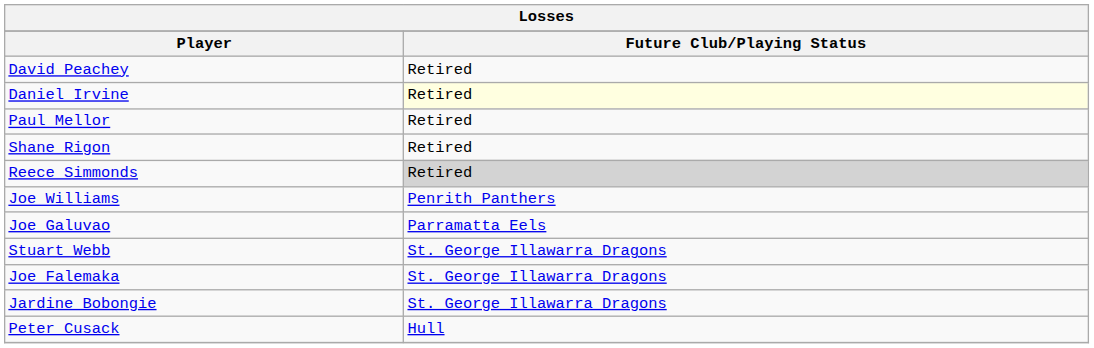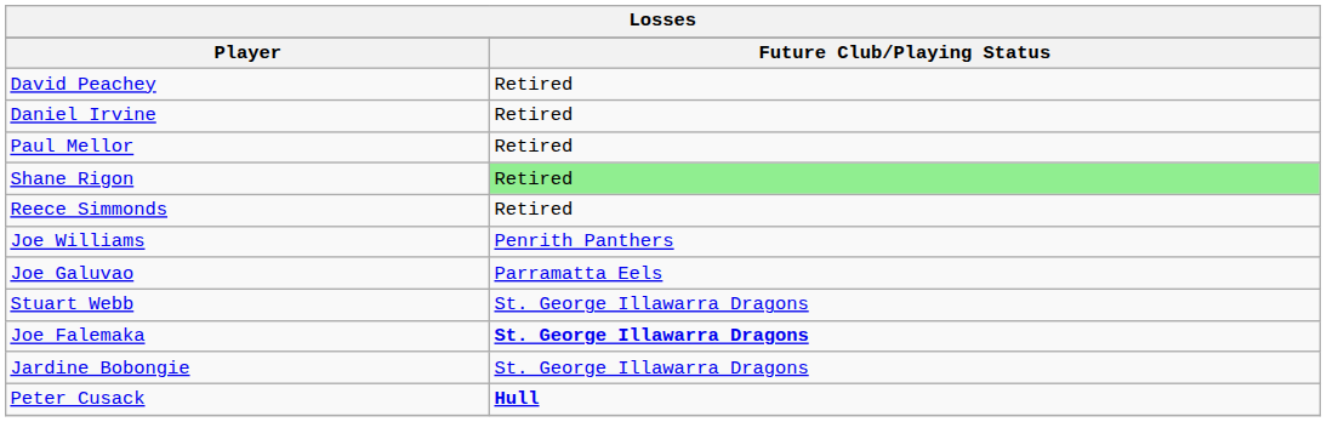Daniel Irvine | Future Club/Playing Status: lightyellow background -> no background
Shane Rigon | Future Club/Playing Status: no background -> lightgreen background
Reece Simmonds | Future Club/Playing Status: lightgrey background -> no background
Joe Falemaka | Future Club/Playing Status: normal -> bold
Peter Cusack | Future Club/Playing Status: normal -> bold
